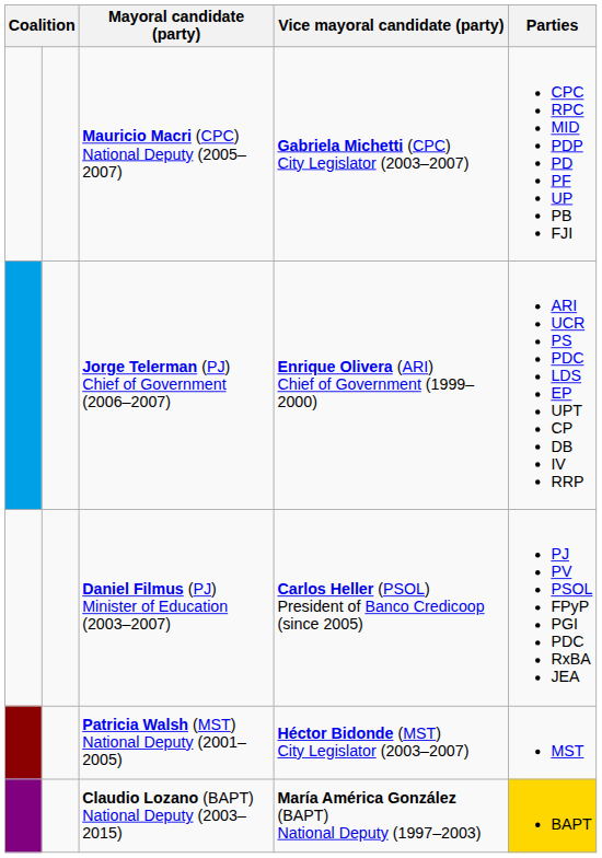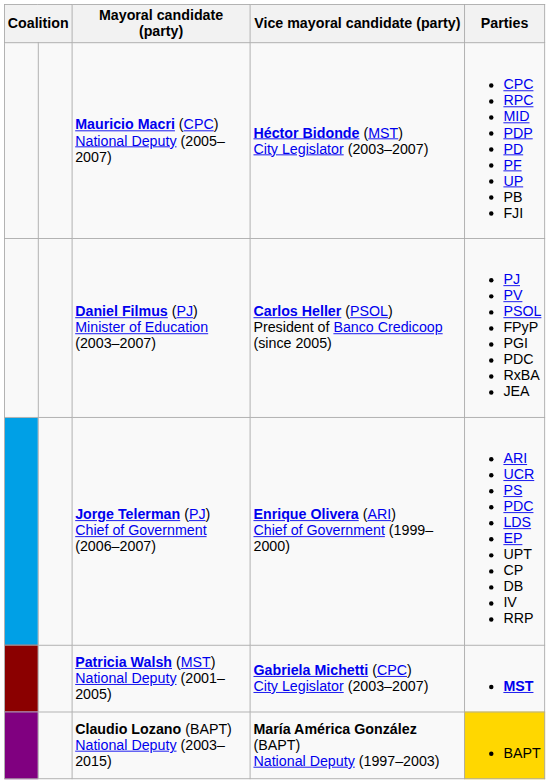Mauricio Macri (CPC) National Deputy (2005–2007) | Vice mayoral candidate (party): Gabriela Michetti (CPC) City Legislator (2003–2007) -> Héctor Bidonde (MST) City Legislator (2003–2007)
rows swapped: Daniel Filmus (PJ) Minister of Education (2003–2007) <-> Jorge Telerman (PJ) Chief of Government (2006–2007)
Patricia Walsh (MST) National Deputy (2001–2005) | Vice mayoral candidate (party): Héctor Bidonde (MST) City Legislator (2003–2007) -> Gabriela Michetti (CPC) City Legislator (2003–2007)
Patricia Walsh (MST) National Deputy (2001–2005) | Parties: normal -> bold
